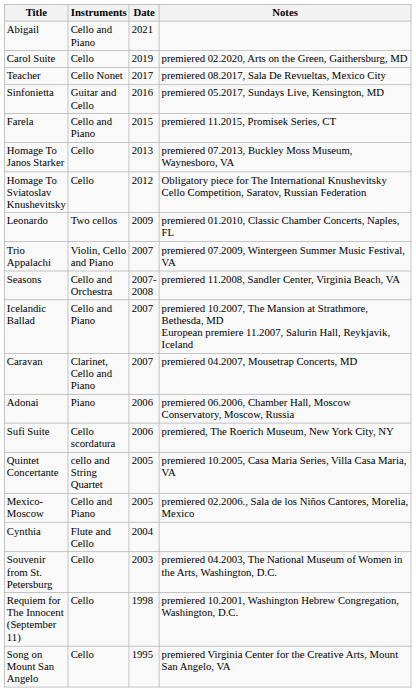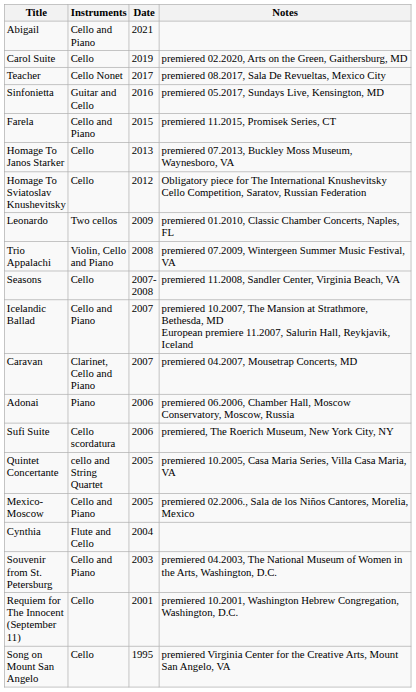Trio Appalachi | Date: 2007 -> 2008
Seasons | Instruments: Cello and Orchestra -> Cello
Souvenir from St. Petersburg | Instruments: Cello -> Cello and Piano
Requiem for The Innocent (September 11) | Date: 1998 -> 2001
